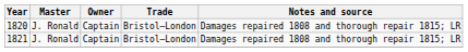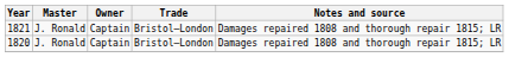rows swapped: 1820 <-> 1821
